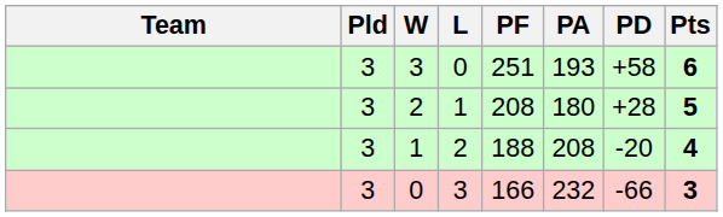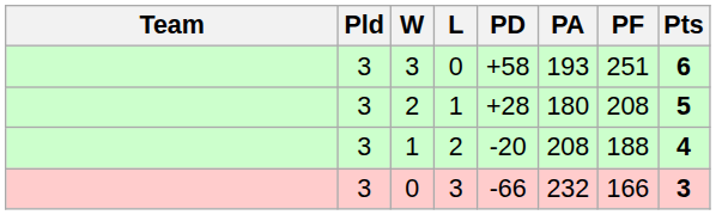columns swapped: PF <-> PD
